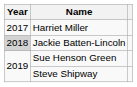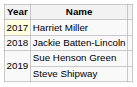Harriet Miller | Year: no background -> lightyellow background
Jackie Batten-Lincoln | Year: lightgrey background -> no background
